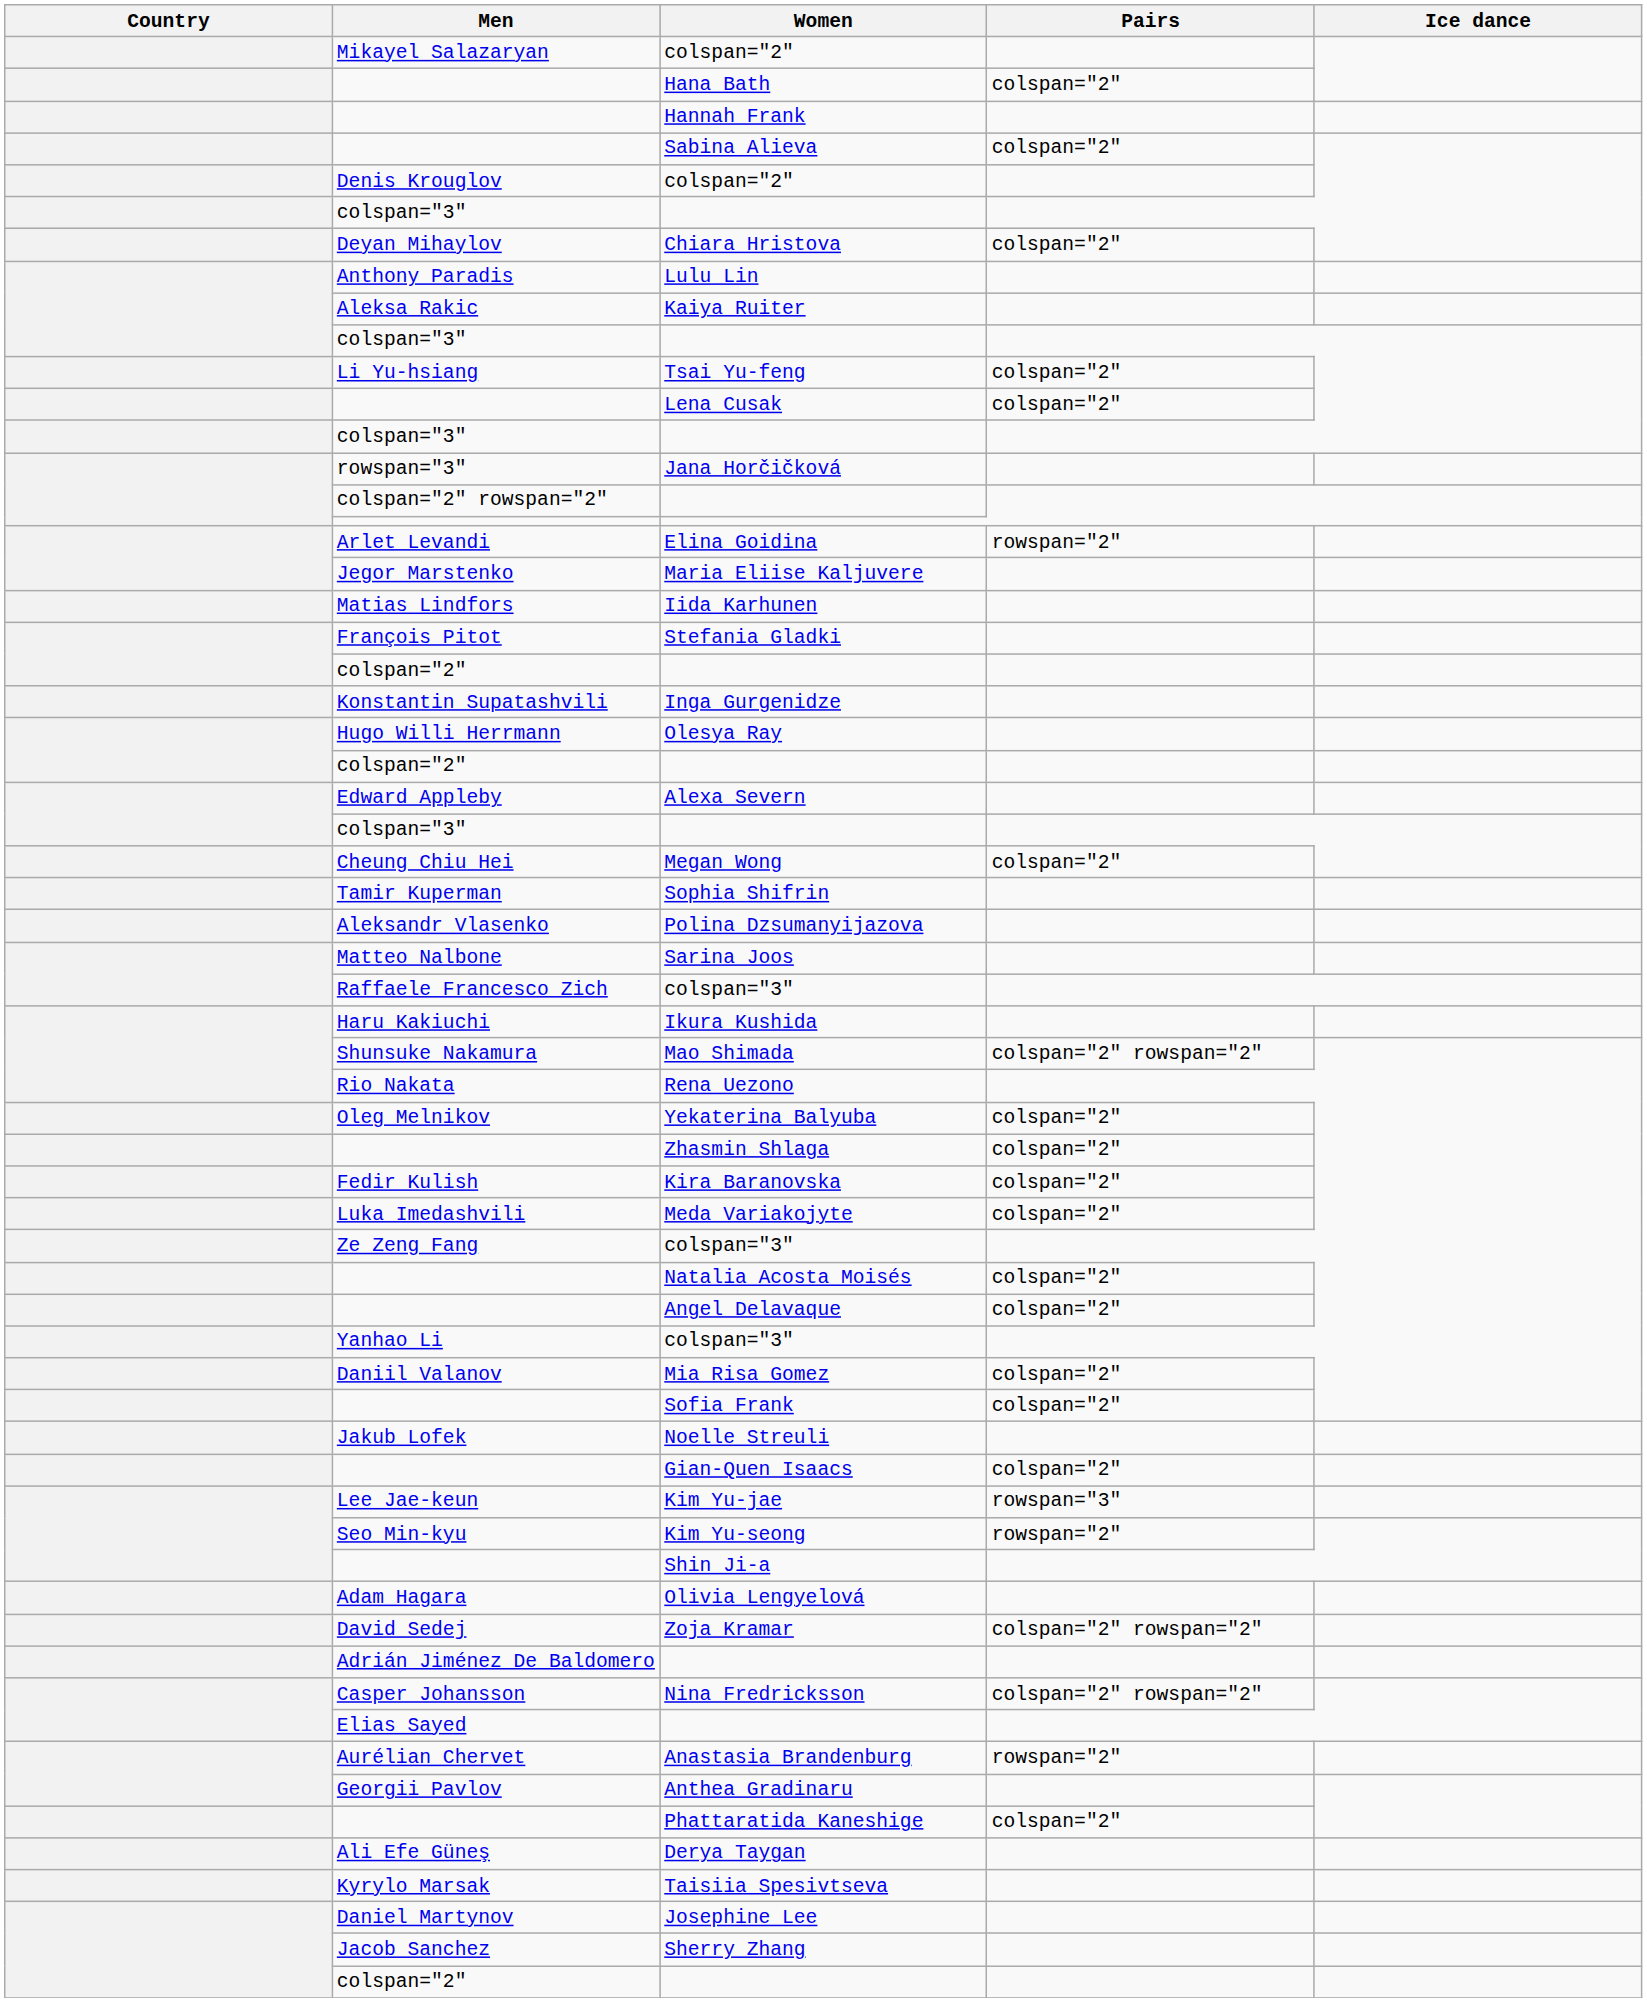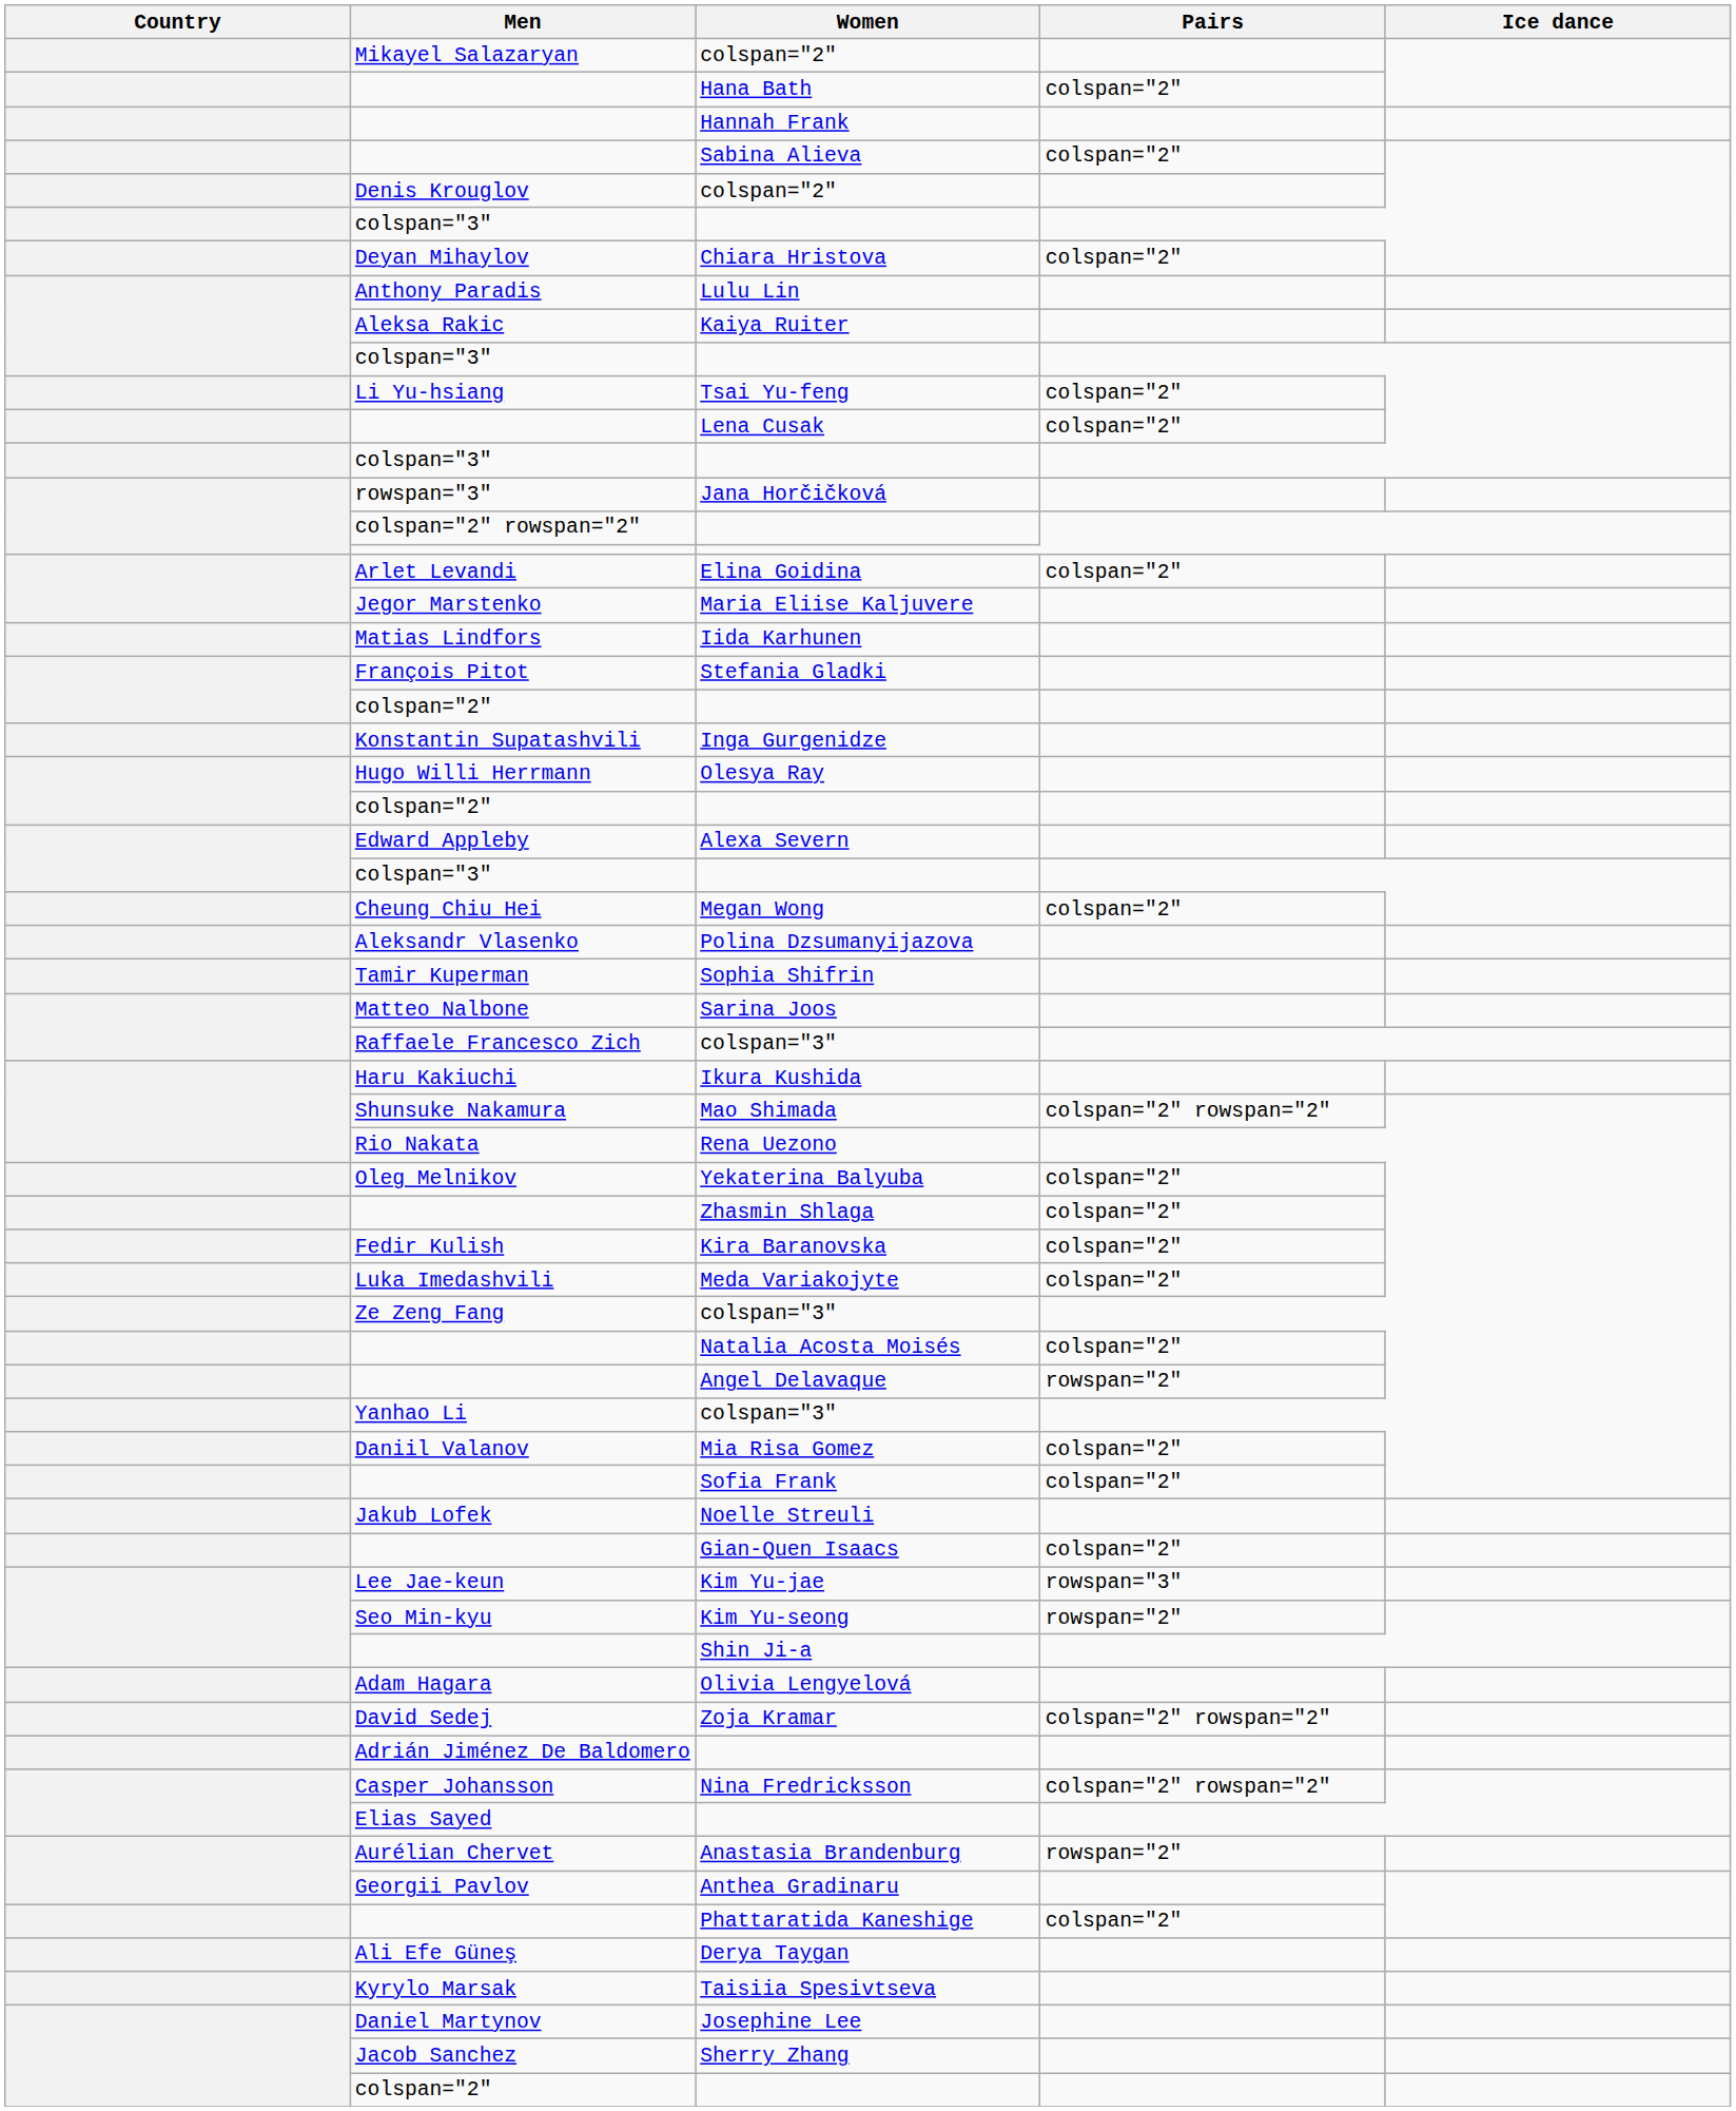Elina Goidina | Pairs: rowspan="2" -> colspan="2"
rows swapped: Polina Dzsumanyijazova <-> Sophia Shifrin
Angel Delavaque | Pairs: colspan="2" -> rowspan="2"
